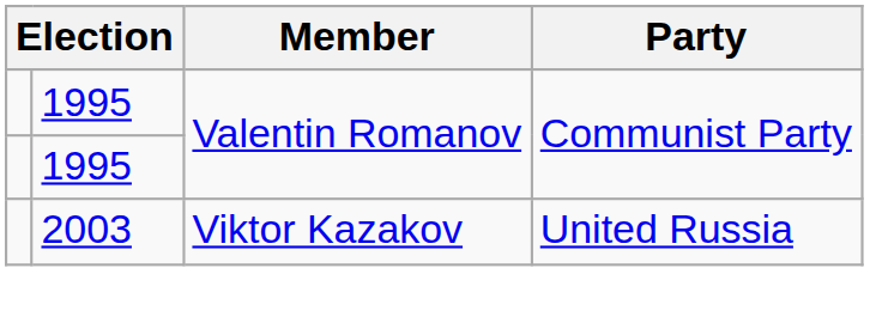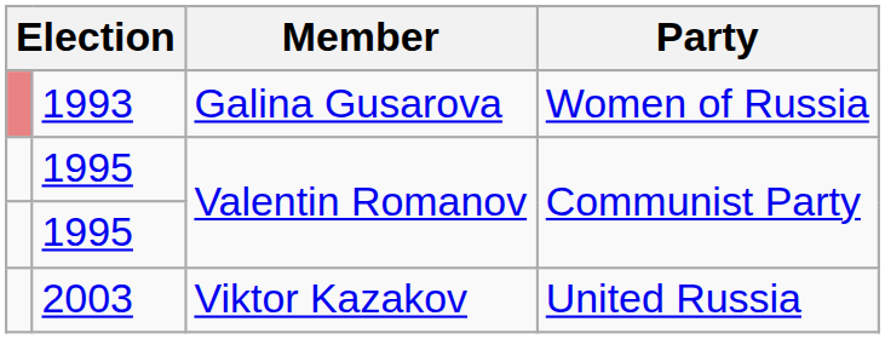+ row: 1993 | Galina Gusarova | Women of Russia
